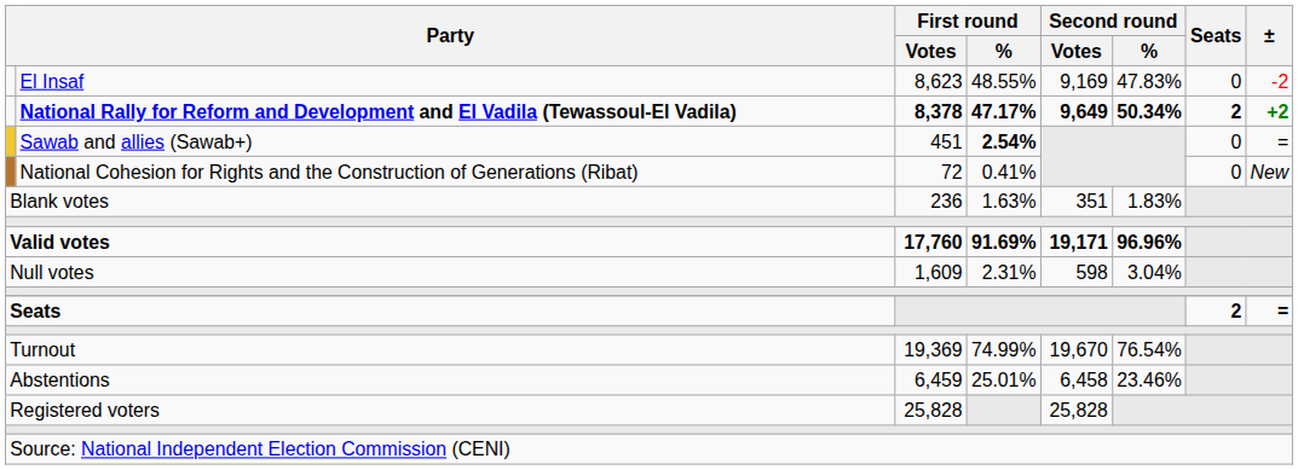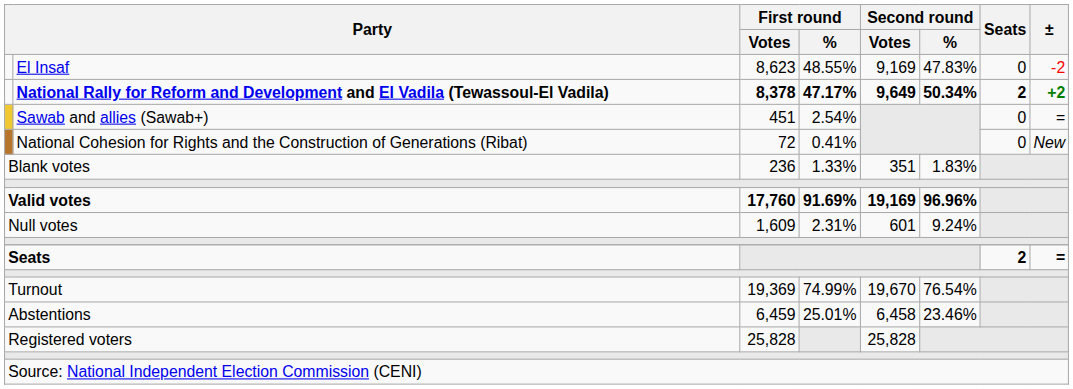Sawab and allies (Sawab+) | First round / %: bold -> normal
Blank votes | First round / %: 1.63% -> 1.33%
Valid votes | Second round / Votes: 19,171 -> 19,169
Null votes | Second round / Votes: 598 -> 601
Null votes | Second round / %: 3.04% -> 9.24%
